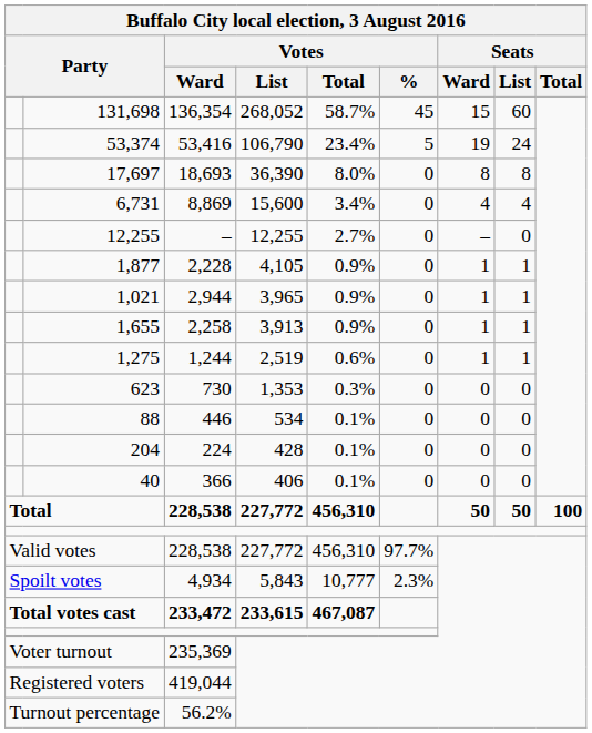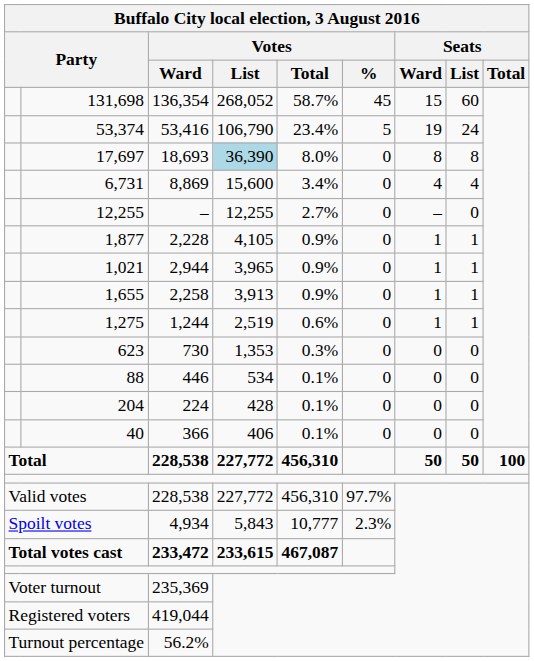17,697 | Votes / List: no background -> lightblue background
